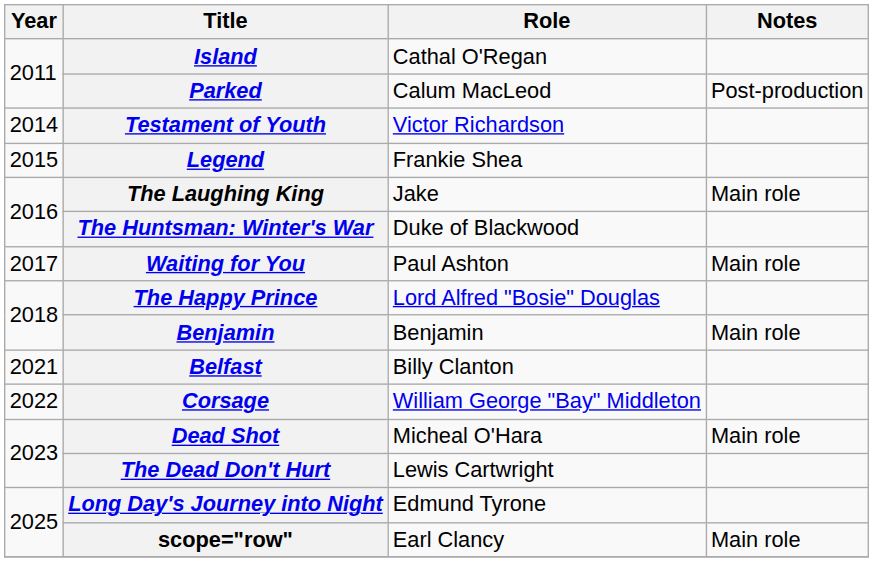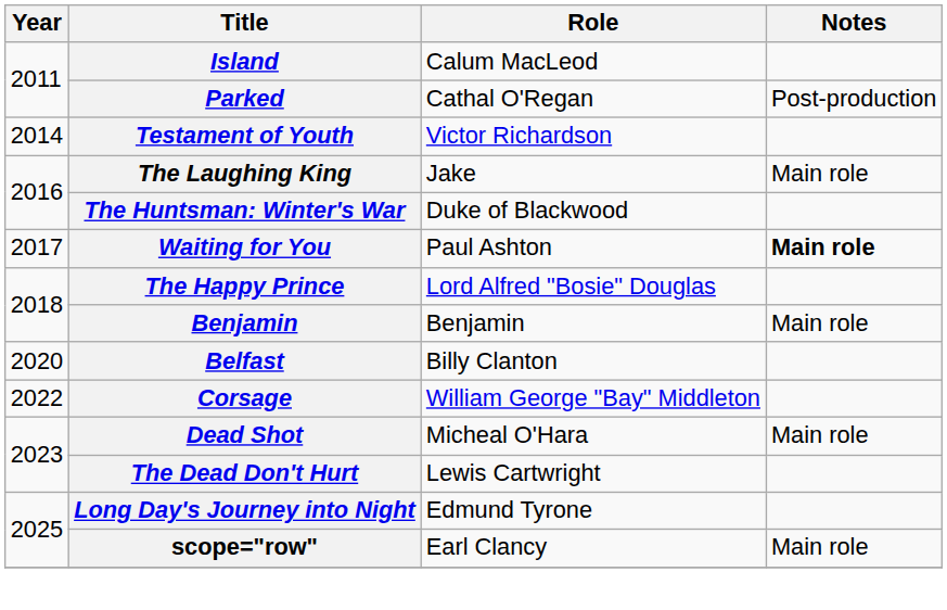Island | Role: Cathal O'Regan -> Calum MacLeod
Parked | Role: Calum MacLeod -> Cathal O'Regan
- row: 2015 | Legend | Frankie Shea
Waiting for You | Notes: normal -> bold
Belfast | Year: 2021 -> 2020
